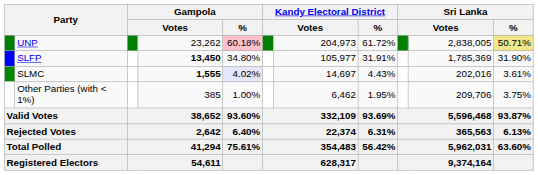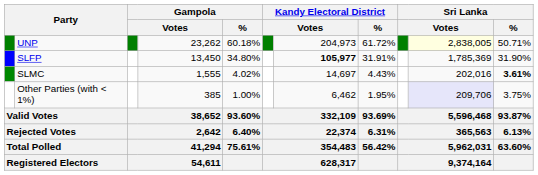UNP | Gampola / %: pink background -> no background
UNP | column 10: no background -> lightyellow background
UNP | Sri Lanka / %: khaki background -> no background
SLFP | column 4: bold -> normal
SLFP | column 7: normal -> bold
SLMC | column 4: bold -> normal
SLMC | Gampola / %: lavender background -> no background
SLMC | Sri Lanka / %: normal -> bold
Other Parties (with < 1%) | column 10: no background -> lavender background
